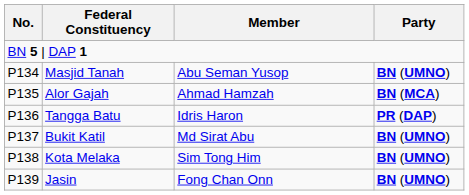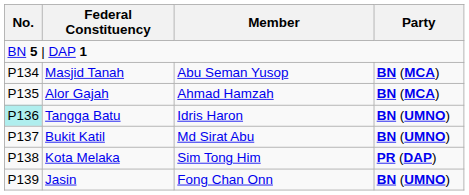Masjid Tanah | Party: BN (UMNO) -> BN (MCA)
Tangga Batu | No.: no background -> paleturquoise background
Tangga Batu | Party: PR (DAP) -> BN (UMNO)
Kota Melaka | Party: BN (UMNO) -> PR (DAP)
